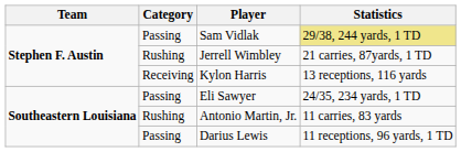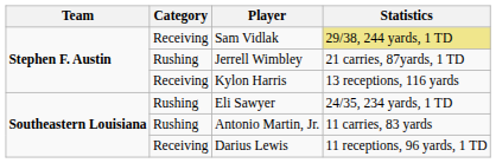Sam Vidlak | Category: Passing -> Receiving
Eli Sawyer | Category: Passing -> Rushing
Darius Lewis | Category: Passing -> Receiving
